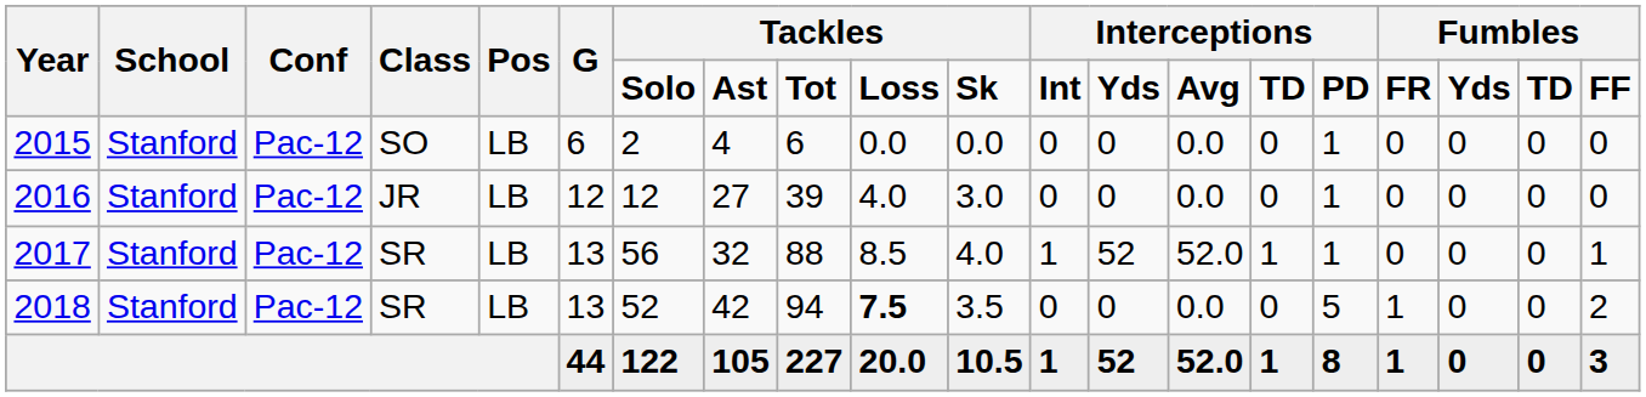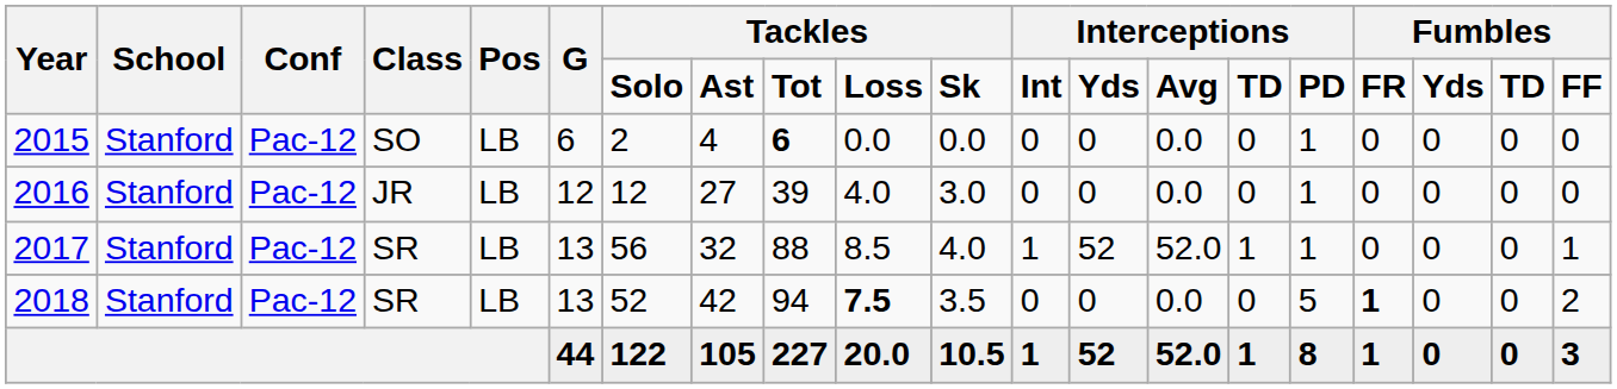2015 | column 9: normal -> bold
2018 | column 17: normal -> bold
